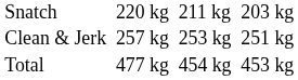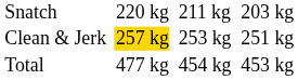Clean & Jerk | column 2: no background -> gold background
